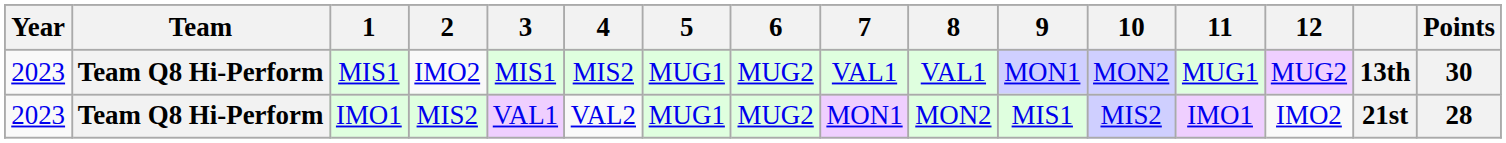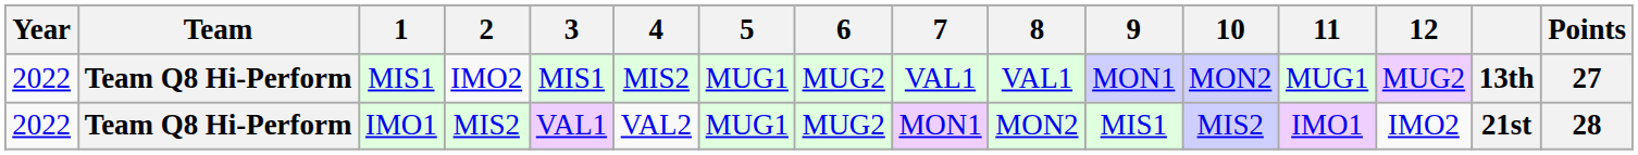row 2 | Year: 2023 -> 2022
row 2 | Points: 30 -> 27
row 3 | Year: 2023 -> 2022
